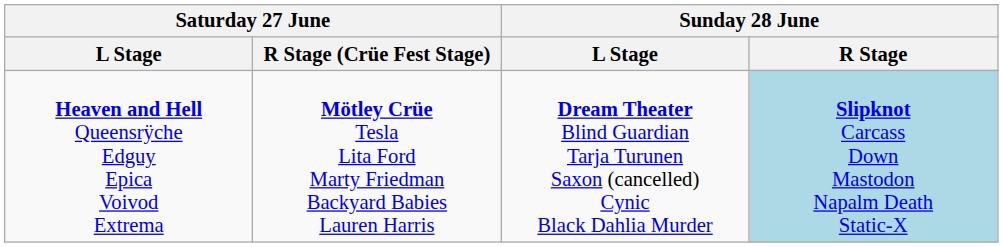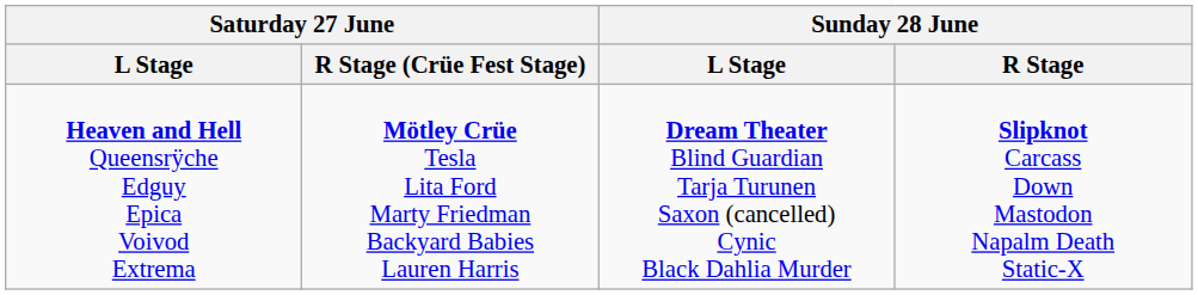Heaven and Hell Queensrÿche Edguy Epica Voivod Extrema | Sunday 28 June / R Stage: lightblue background -> no background
